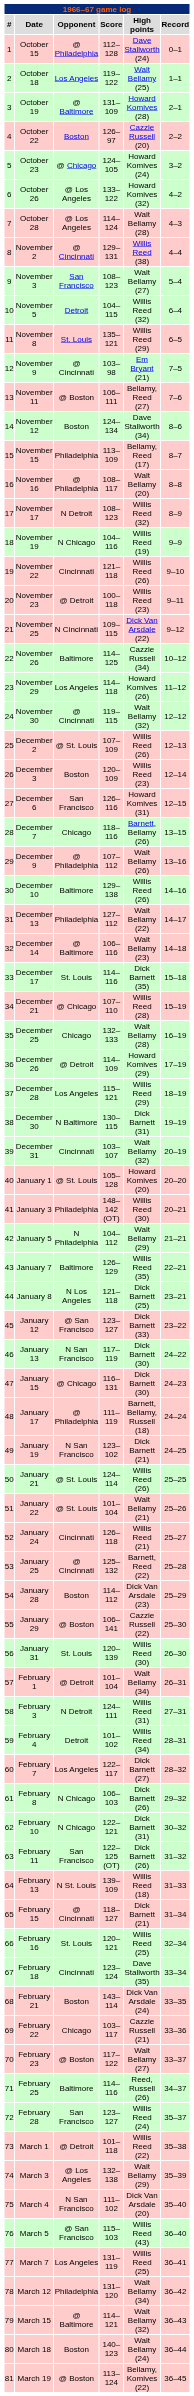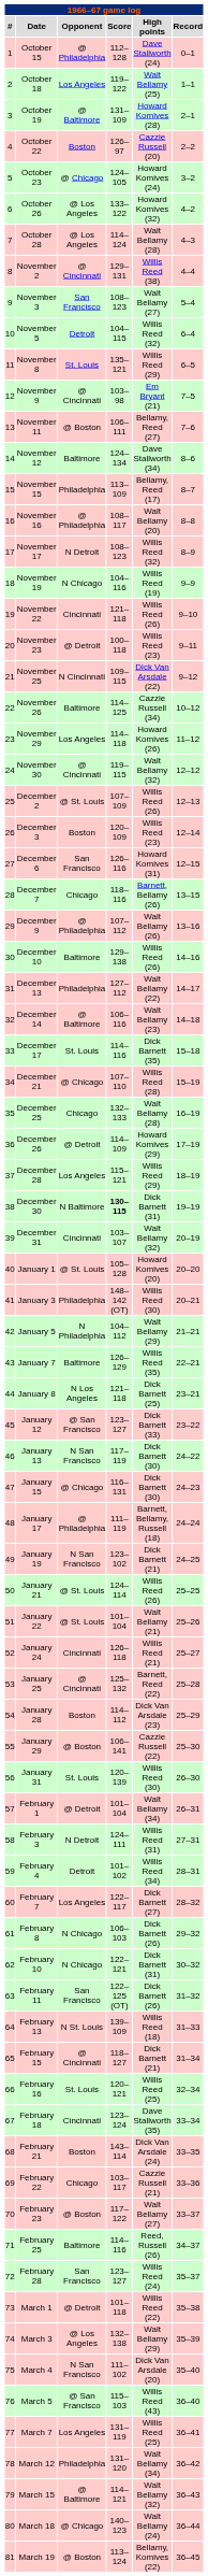November 12 | Opponent: Boston -> Baltimore
December 30 | Score: normal -> bold
March 18 | Opponent: Boston -> @ Chicago
